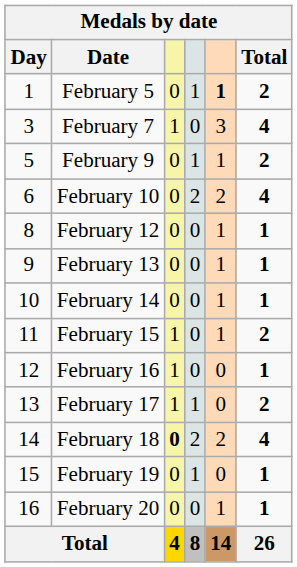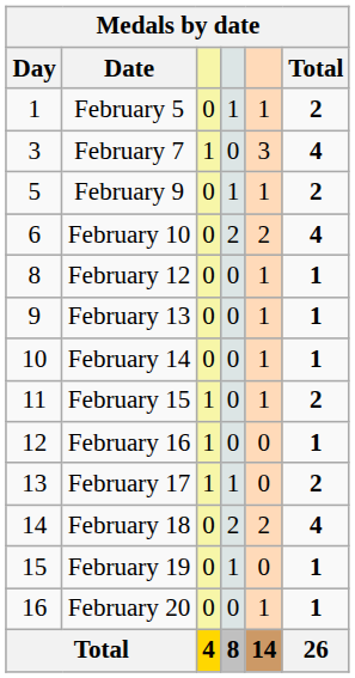February 5 | column 5: bold -> normal
February 18 | column 3: bold -> normal
